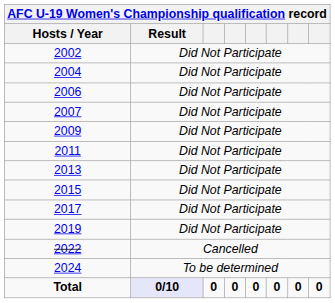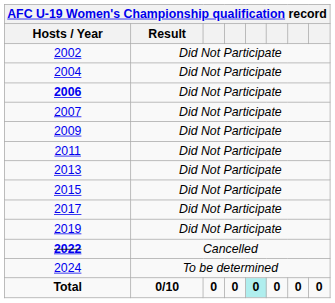2006 | column 1: normal -> bold
2022 | column 1: normal -> bold
Total | AFC U-19 Women's Championship qualification record / Result: lavender background -> no background
Total | column 5: no background -> paleturquoise background
